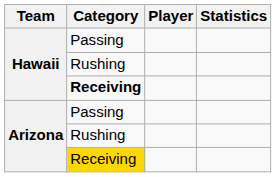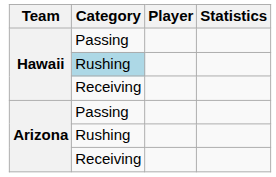Hawaii / Rushing | Category: no background -> lightblue background
Hawaii / Receiving | Category: bold -> normal
Arizona / Receiving | Category: gold background -> no background
